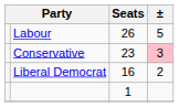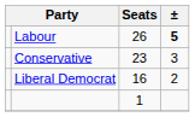Labour | ±: normal -> bold
Conservative | ±: pink background -> no background
